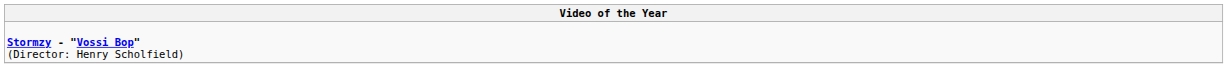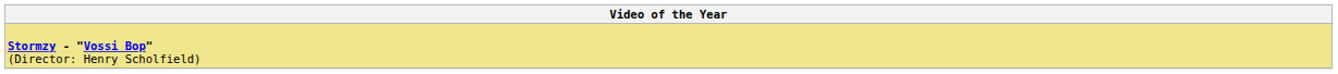row 2 | column 1: no background -> khaki background
